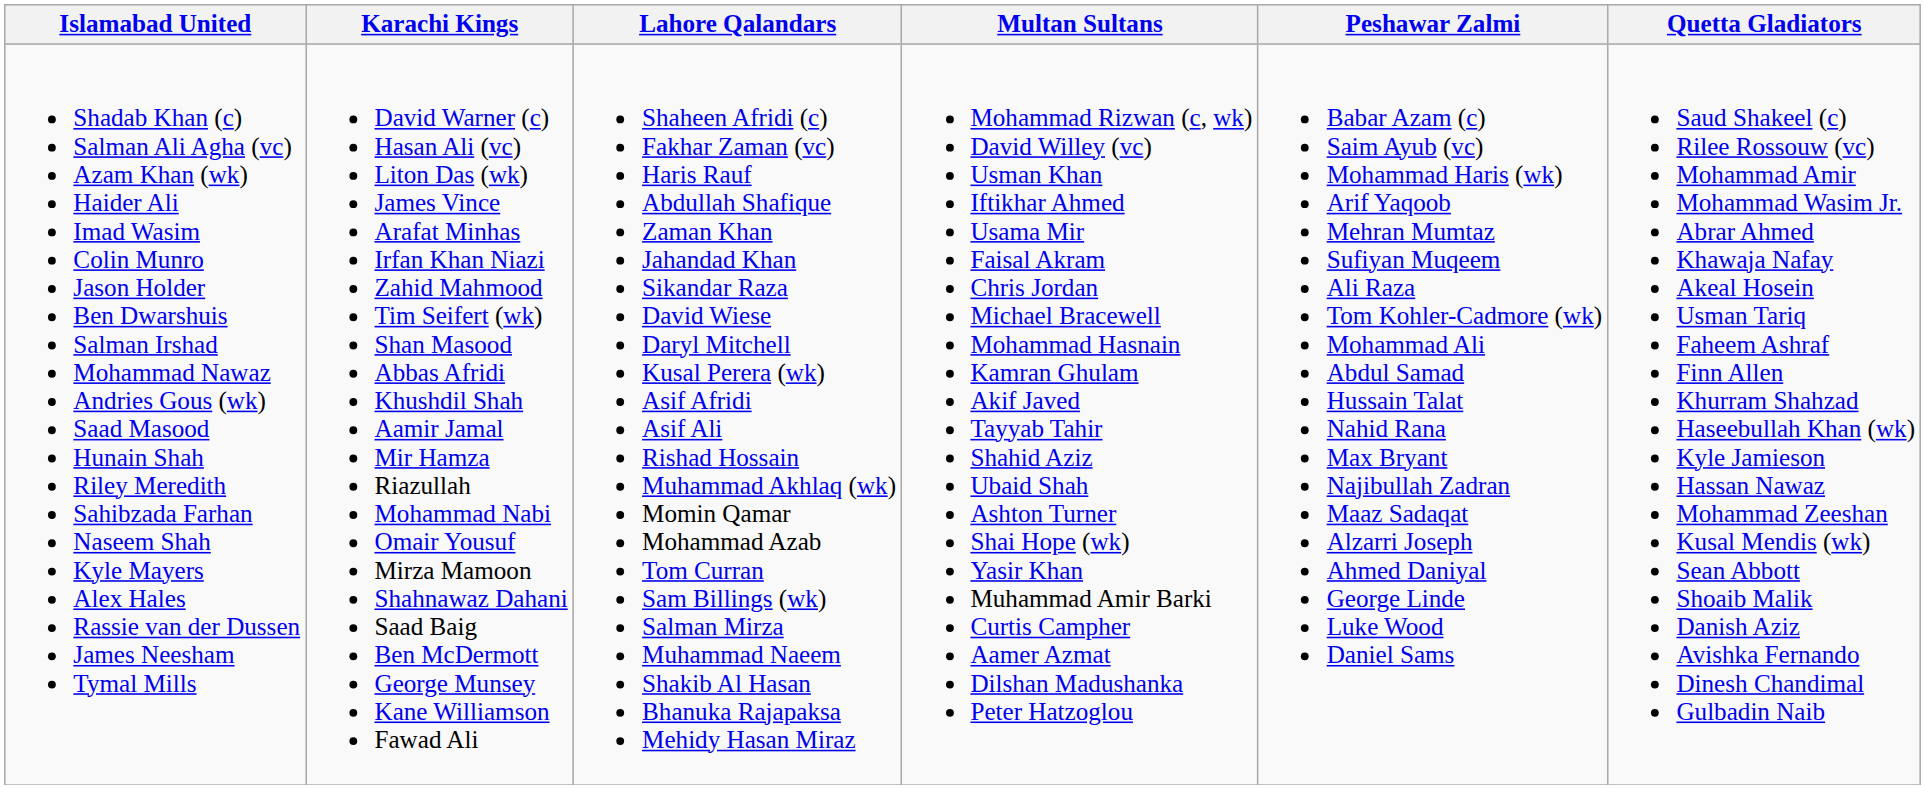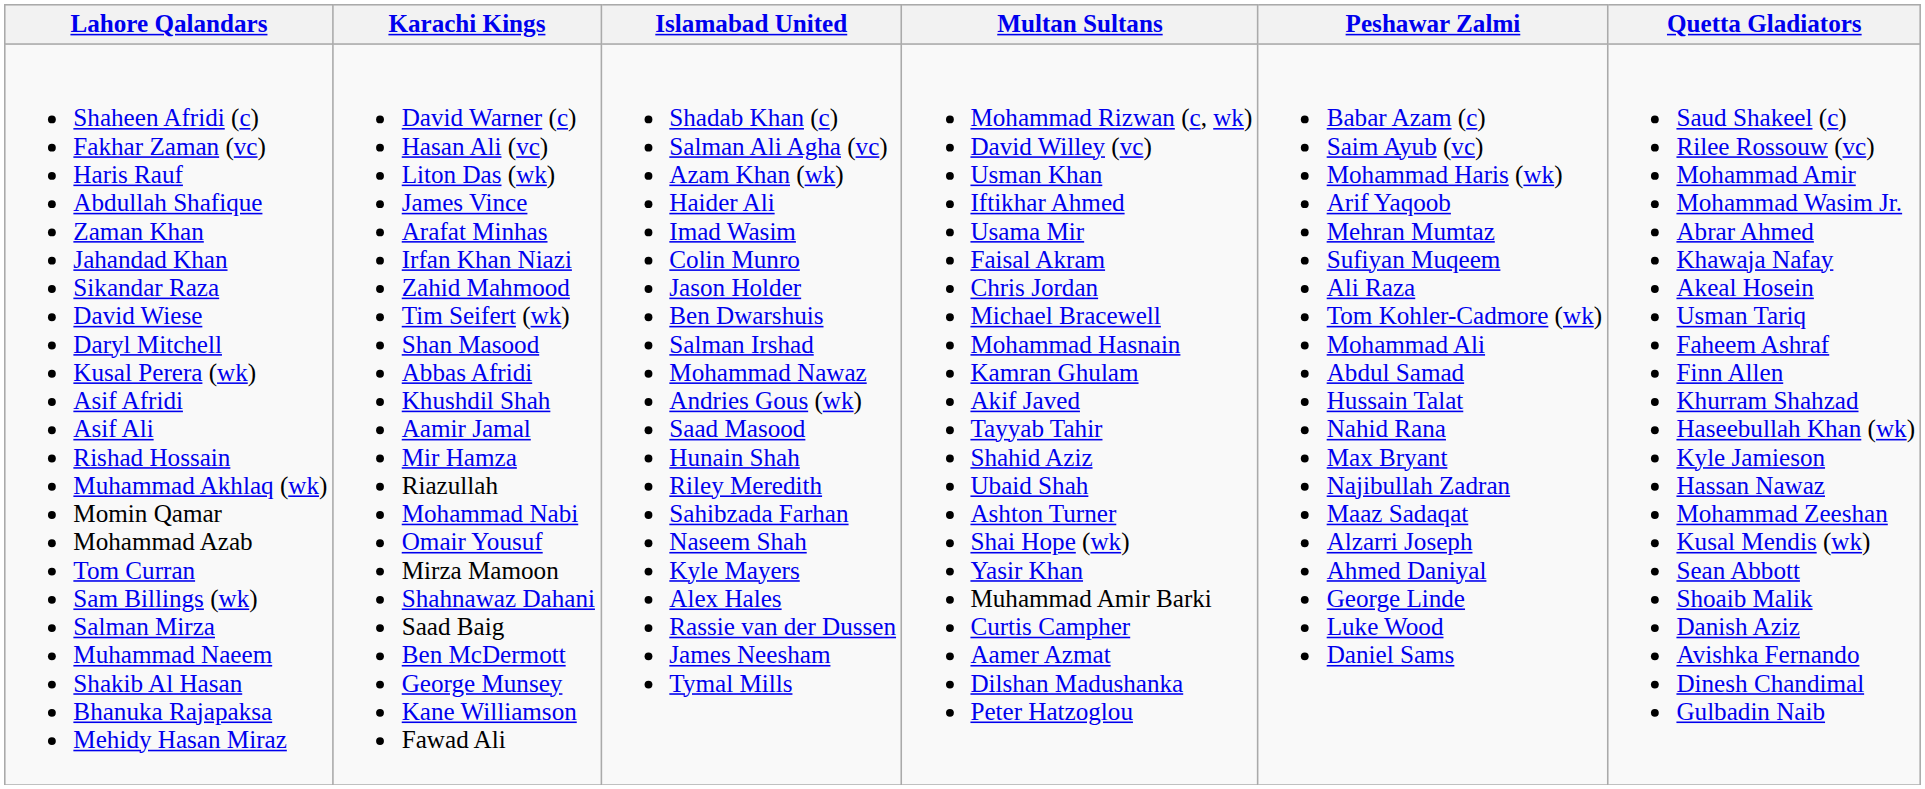columns swapped: Islamabad United <-> Lahore Qalandars
